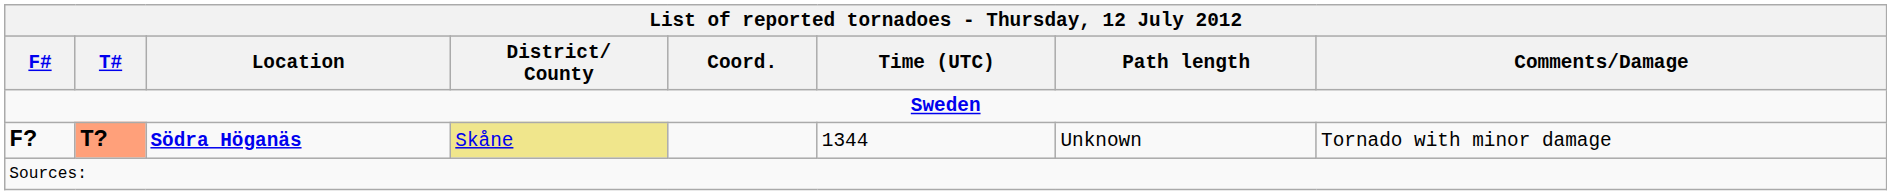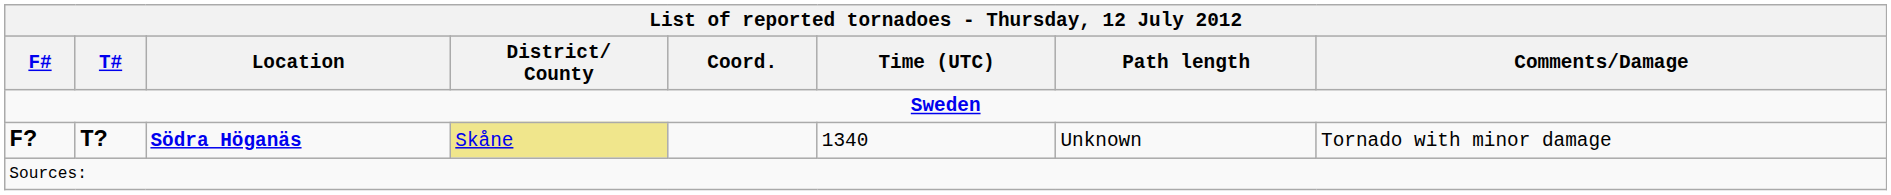F? | T#: lightsalmon background -> no background
F? | Time (UTC): 1344 -> 1340
